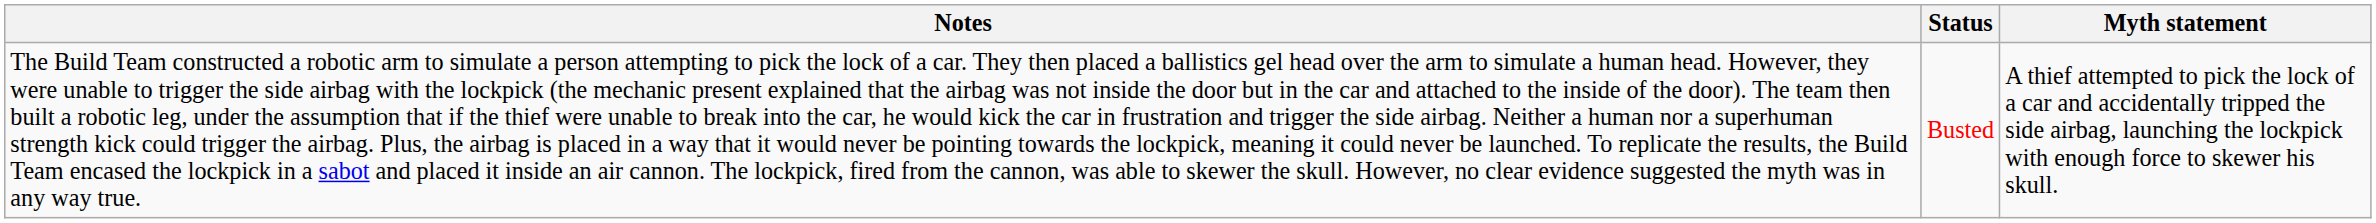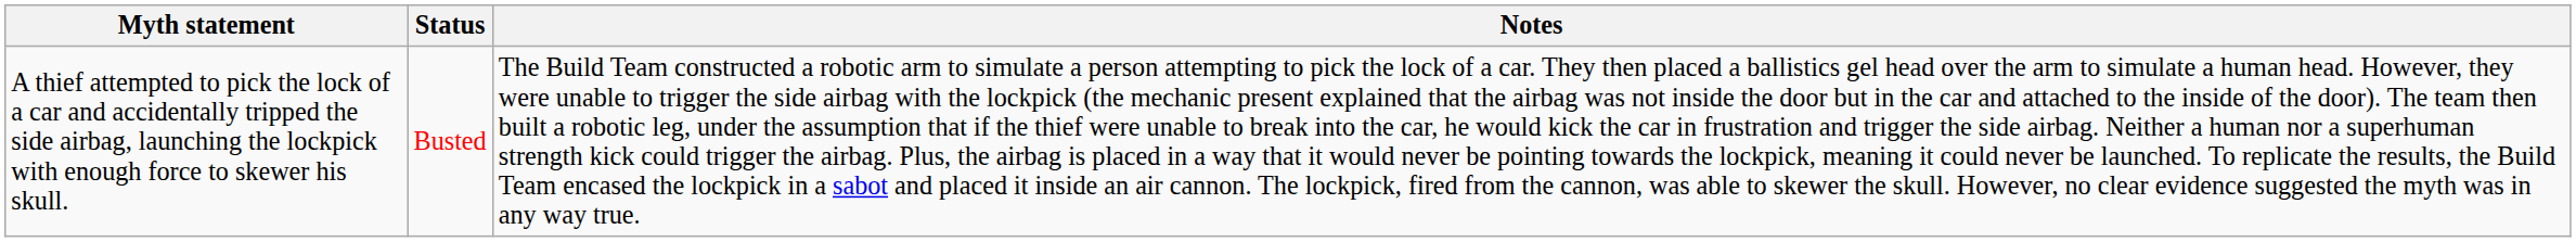columns swapped: Myth statement <-> Notes
